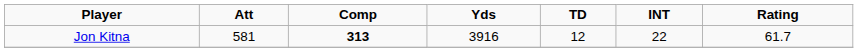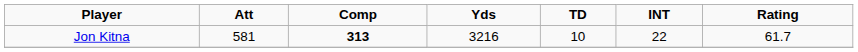Jon Kitna | Yds: 3916 -> 3216
Jon Kitna | TD: 12 -> 10
